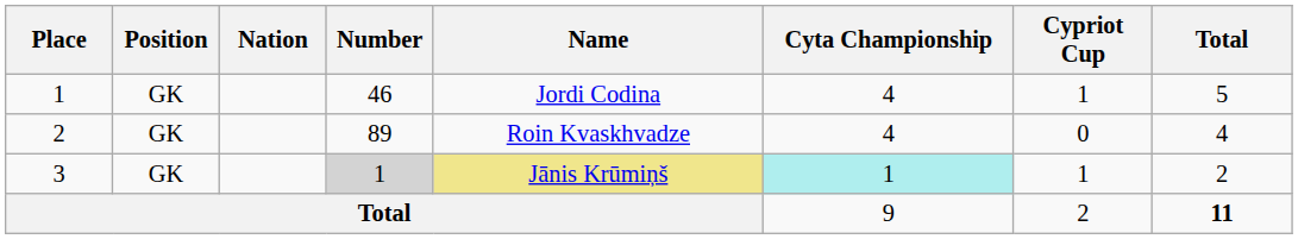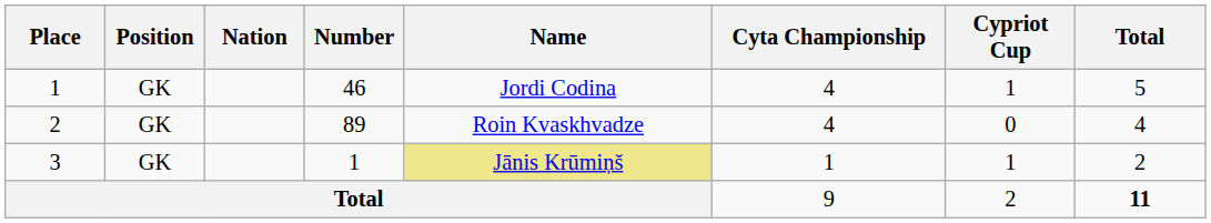3 | Number: lightgrey background -> no background
3 | Cyta Championship: paleturquoise background -> no background
